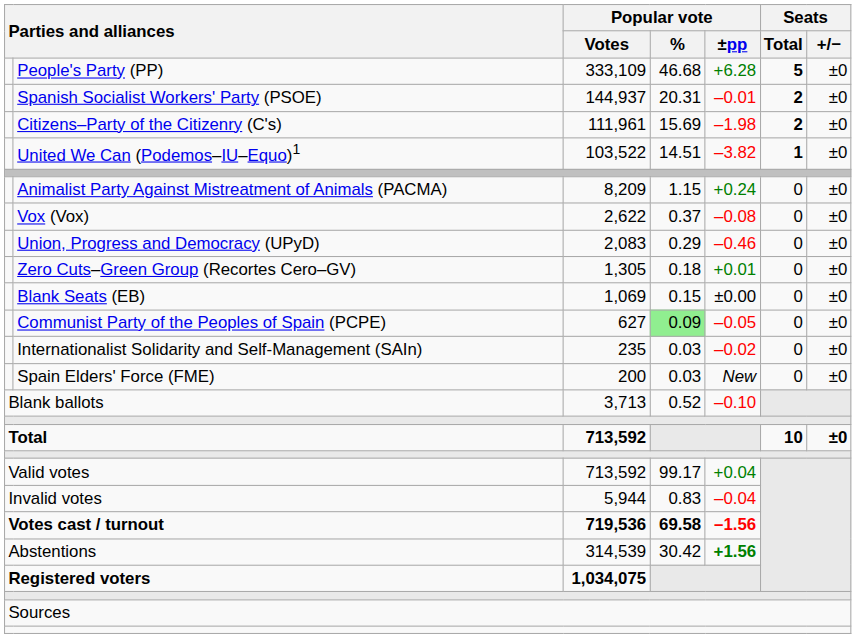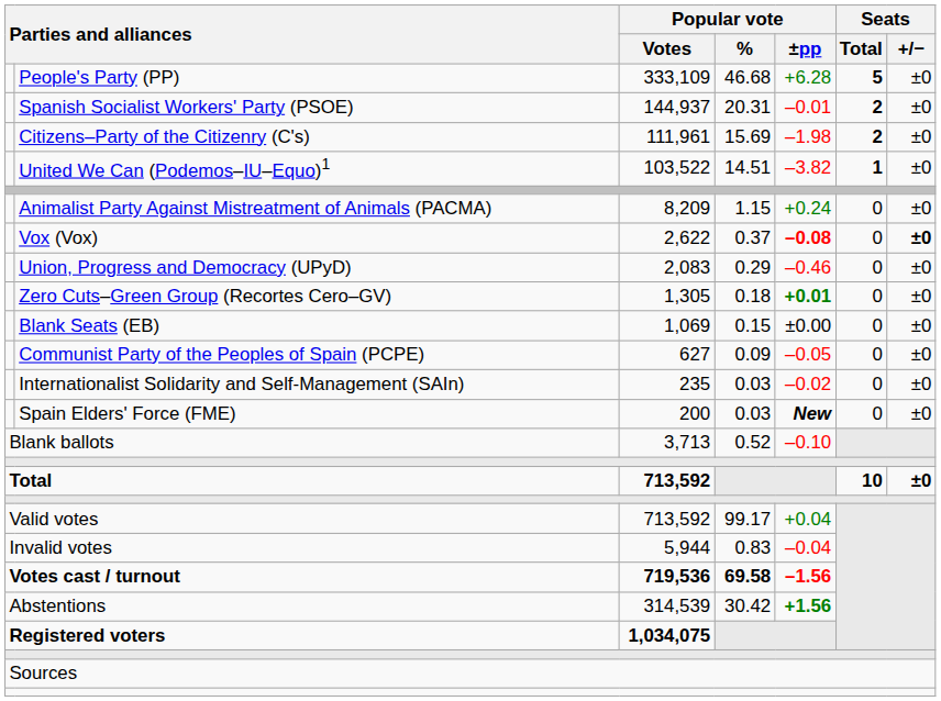Vox (Vox) | Popular vote / ±pp: normal -> bold
Vox (Vox) | Seats / +/−: normal -> bold
Zero Cuts–Green Group (Recortes Cero–GV) | Popular vote / ±pp: normal -> bold
Communist Party of the Peoples of Spain (PCPE) | Popular vote / %: lightgreen background -> no background
Spain Elders' Force (FME) | Popular vote / ±pp: normal -> bold
